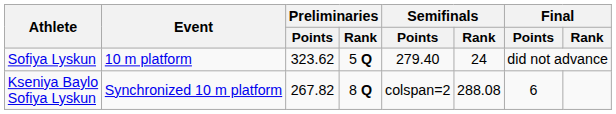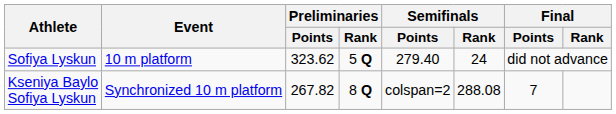Kseniya Baylo Sofiya Lyskun | Final / Points: 6 -> 7
